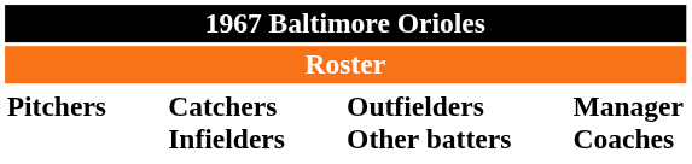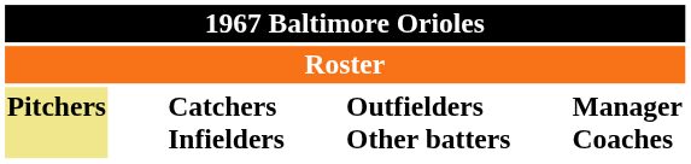Pitchers | column 1: no background -> khaki background
